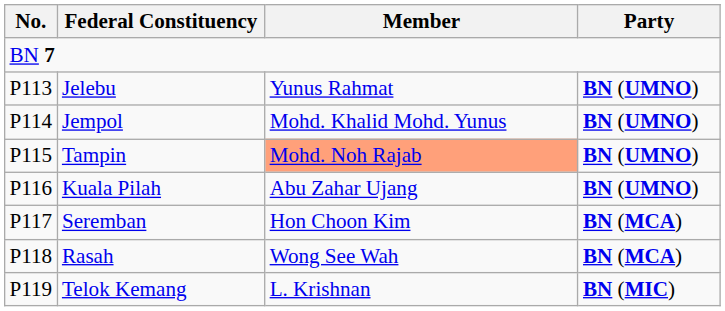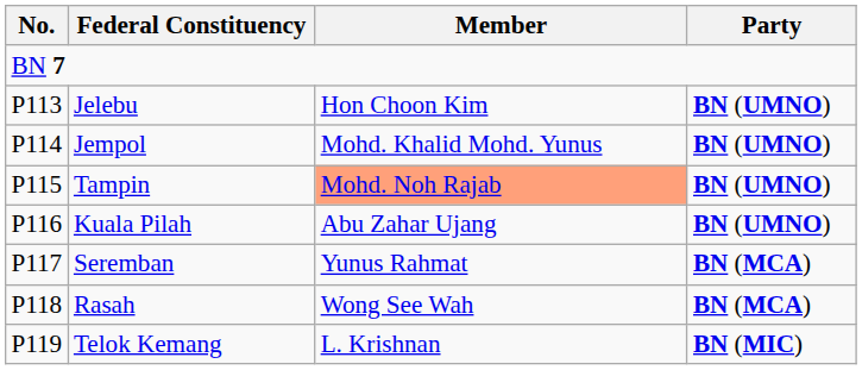Jelebu | Member: Yunus Rahmat -> Hon Choon Kim
Seremban | Member: Hon Choon Kim -> Yunus Rahmat
